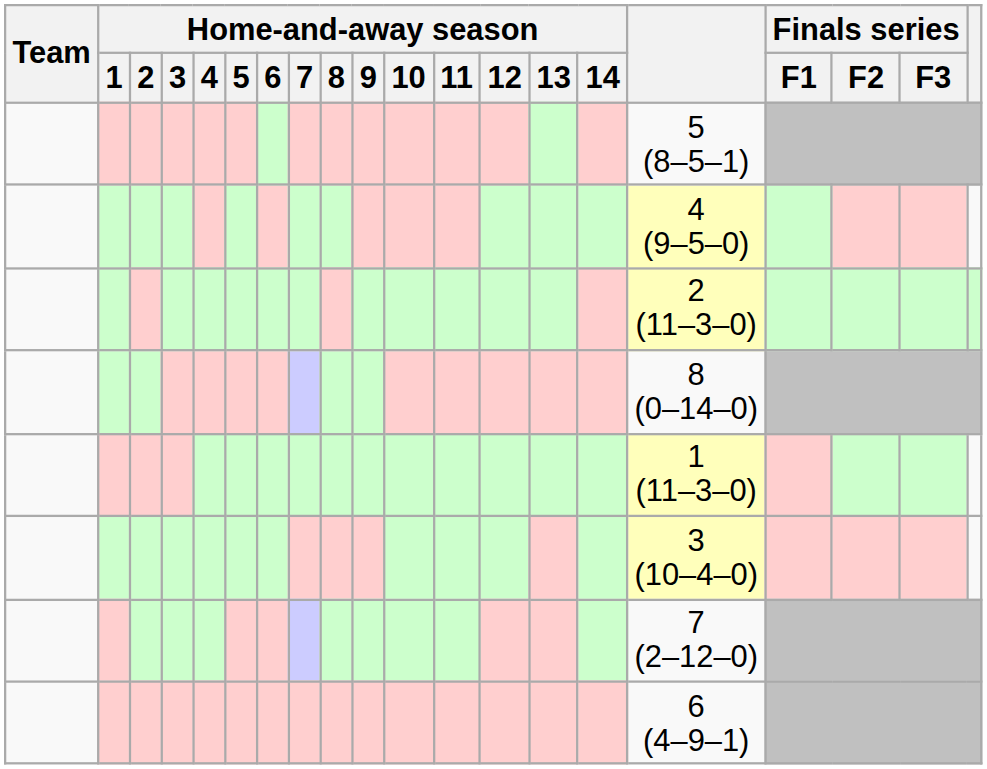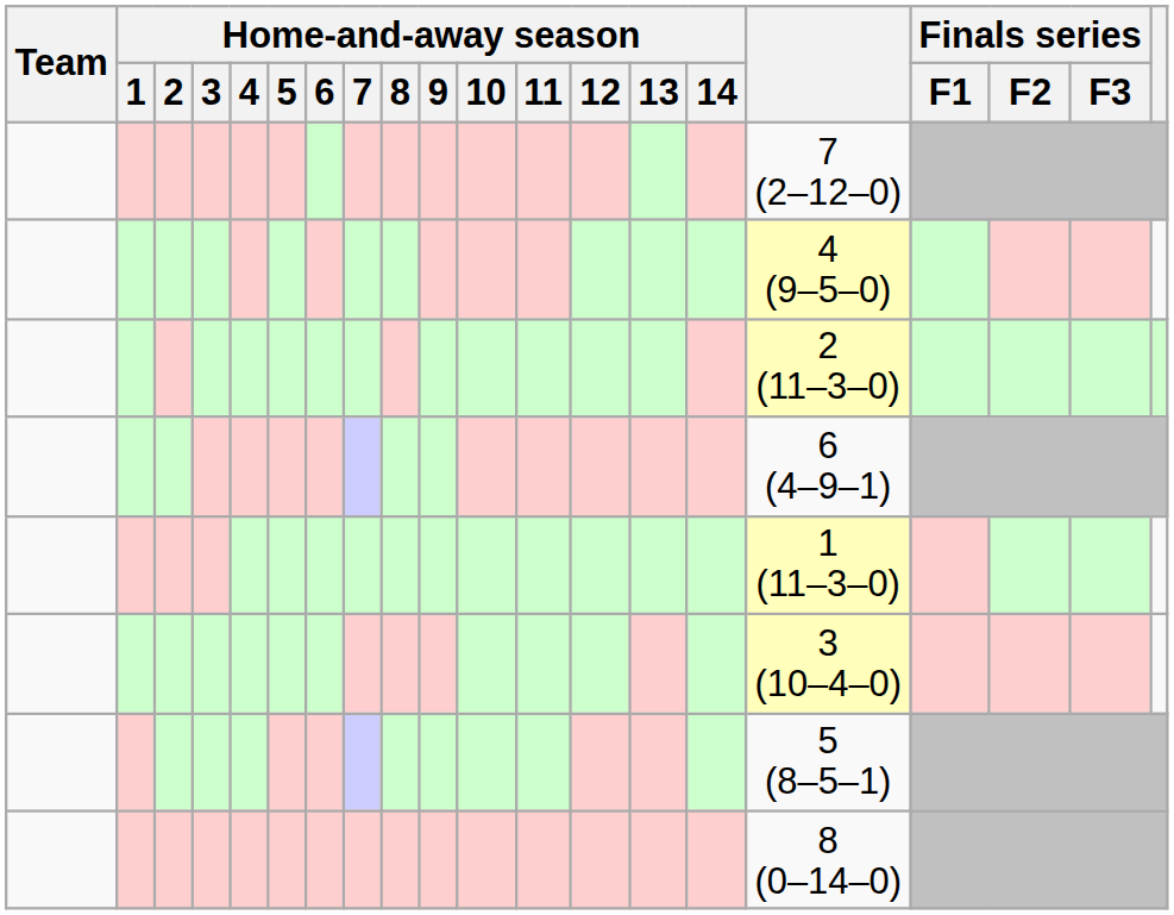row 3 | column 16: 5 (8–5–1) -> 7 (2–12–0)
row 6 | column 16: 8 (0–14–0) -> 6 (4–9–1)
row 9 | column 16: 7 (2–12–0) -> 5 (8–5–1)
row 10 | column 16: 6 (4–9–1) -> 8 (0–14–0)
